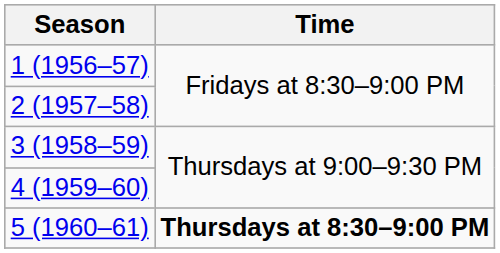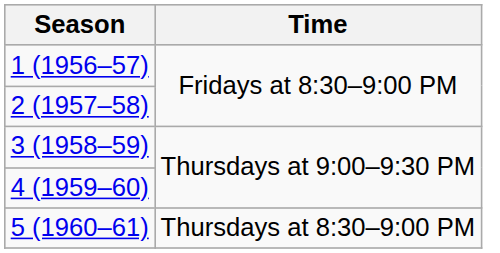5 (1960–61) | Time: bold -> normal
